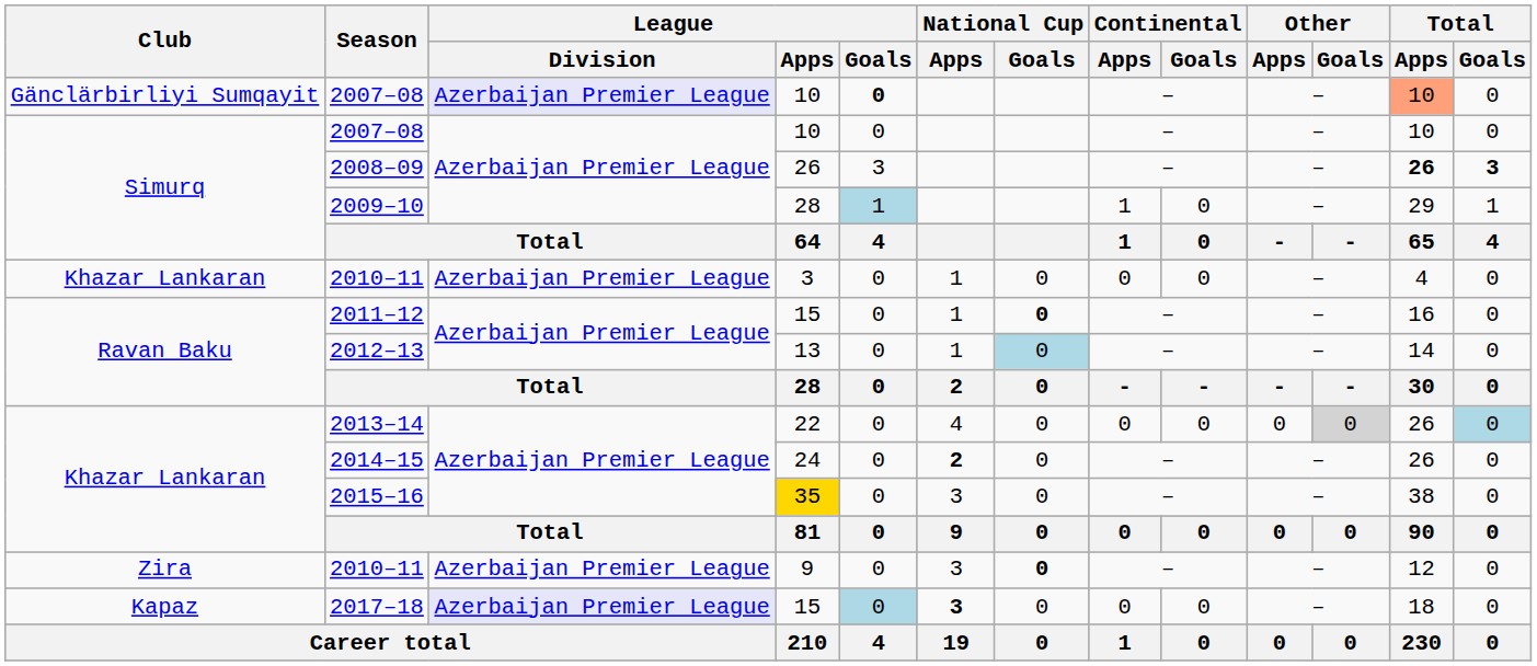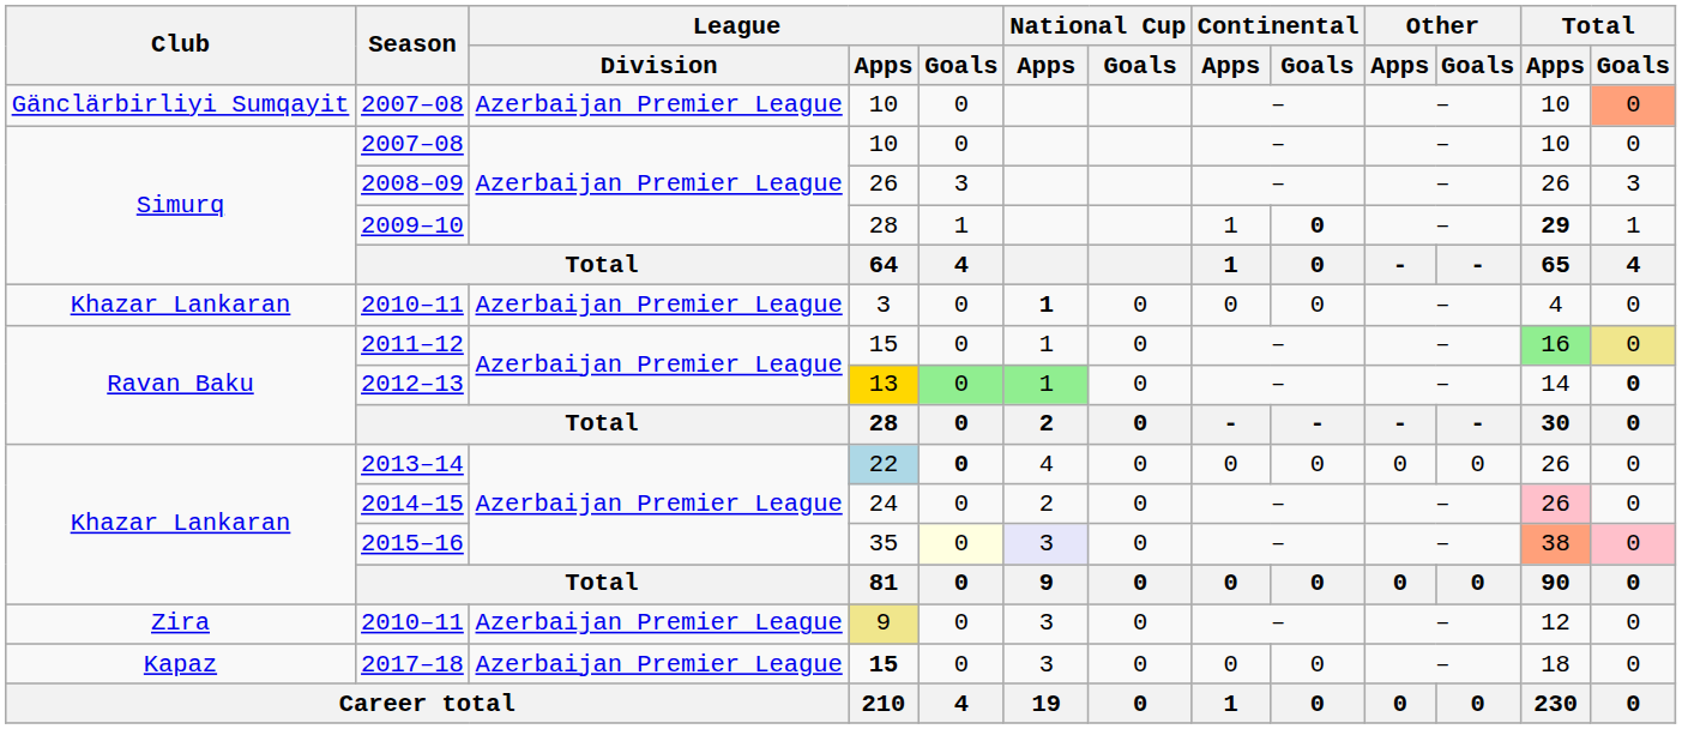Gänclärbirliyi Sumqayit / 2007–08 | League / Division: lavender background -> no background
Gänclärbirliyi Sumqayit / 2007–08 | League / Goals: bold -> normal
Gänclärbirliyi Sumqayit / 2007–08 | Total / Apps: lightsalmon background -> no background
Gänclärbirliyi Sumqayit / 2007–08 | Total / Goals: no background -> lightsalmon background
2008–09 | Total / Apps: bold -> normal
2008–09 | Total / Goals: bold -> normal
2009–10 | League / Goals: lightblue background -> no background
2009–10 | Continental / Goals: normal -> bold
2009–10 | Total / Apps: normal -> bold
Khazar Lankaran / 2010–11 | National Cup / Apps: normal -> bold
2011–12 | National Cup / Goals: bold -> normal
2011–12 | Total / Apps: no background -> lightgreen background
2011–12 | Total / Goals: no background -> khaki background
2012–13 | League / Apps: no background -> gold background
2012–13 | League / Goals: no background -> lightgreen background
2012–13 | National Cup / Apps: no background -> lightgreen background
2012–13 | National Cup / Goals: lightblue background -> no background
2012–13 | Total / Goals: normal -> bold
2013–14 | League / Apps: no background -> lightblue background
2013–14 | League / Goals: normal -> bold
2013–14 | Other / Goals: lightgrey background -> no background
2013–14 | Total / Goals: lightblue background -> no background
2014–15 | National Cup / Apps: bold -> normal
2014–15 | Total / Apps: no background -> pink background
2015–16 | League / Apps: gold background -> no background
2015–16 | League / Goals: no background -> lightyellow background
2015–16 | National Cup / Apps: no background -> lavender background
2015–16 | Total / Apps: no background -> lightsalmon background
2015–16 | Total / Goals: no background -> pink background
Zira / 2010–11 | League / Apps: no background -> khaki background
Zira / 2010–11 | National Cup / Goals: bold -> normal
2017–18 | League / Division: lavender background -> no background
2017–18 | League / Apps: normal -> bold
2017–18 | League / Goals: lightblue background -> no background
2017–18 | National Cup / Apps: bold -> normal
